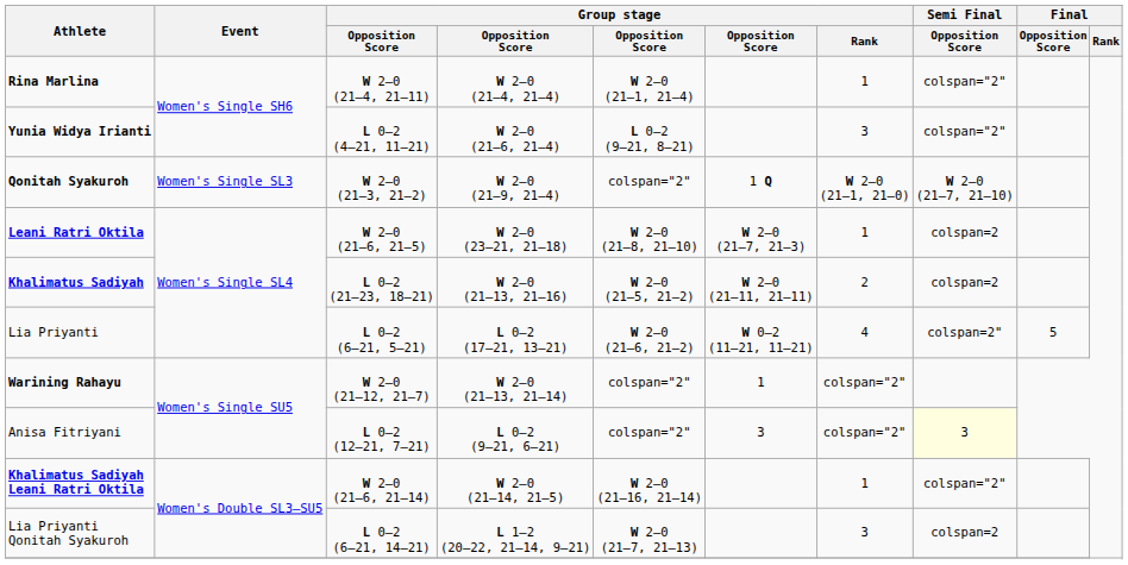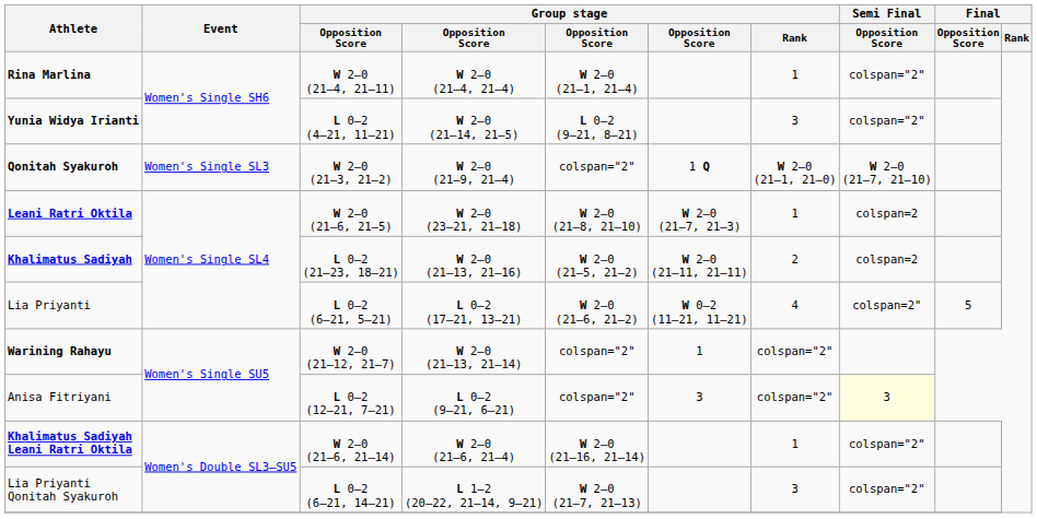Yunia Widya Irianti | column 4: W 2–0 (21–6, 21–4) -> W 2–0 (21–14, 21–5)
Khalimatus Sadiyah Leani Ratri Oktila | column 4: W 2–0 (21–14, 21–5) -> W 2–0 (21–6, 21–4)
Lia Priyanti Qonitah Syakuroh | Semi Final / Opposition Score: colspan=2 -> colspan="2"
